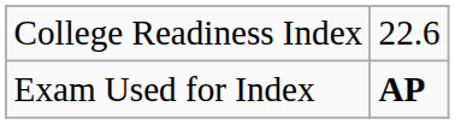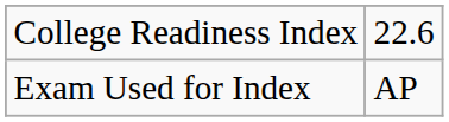Exam Used for Index | column 2: bold -> normal
